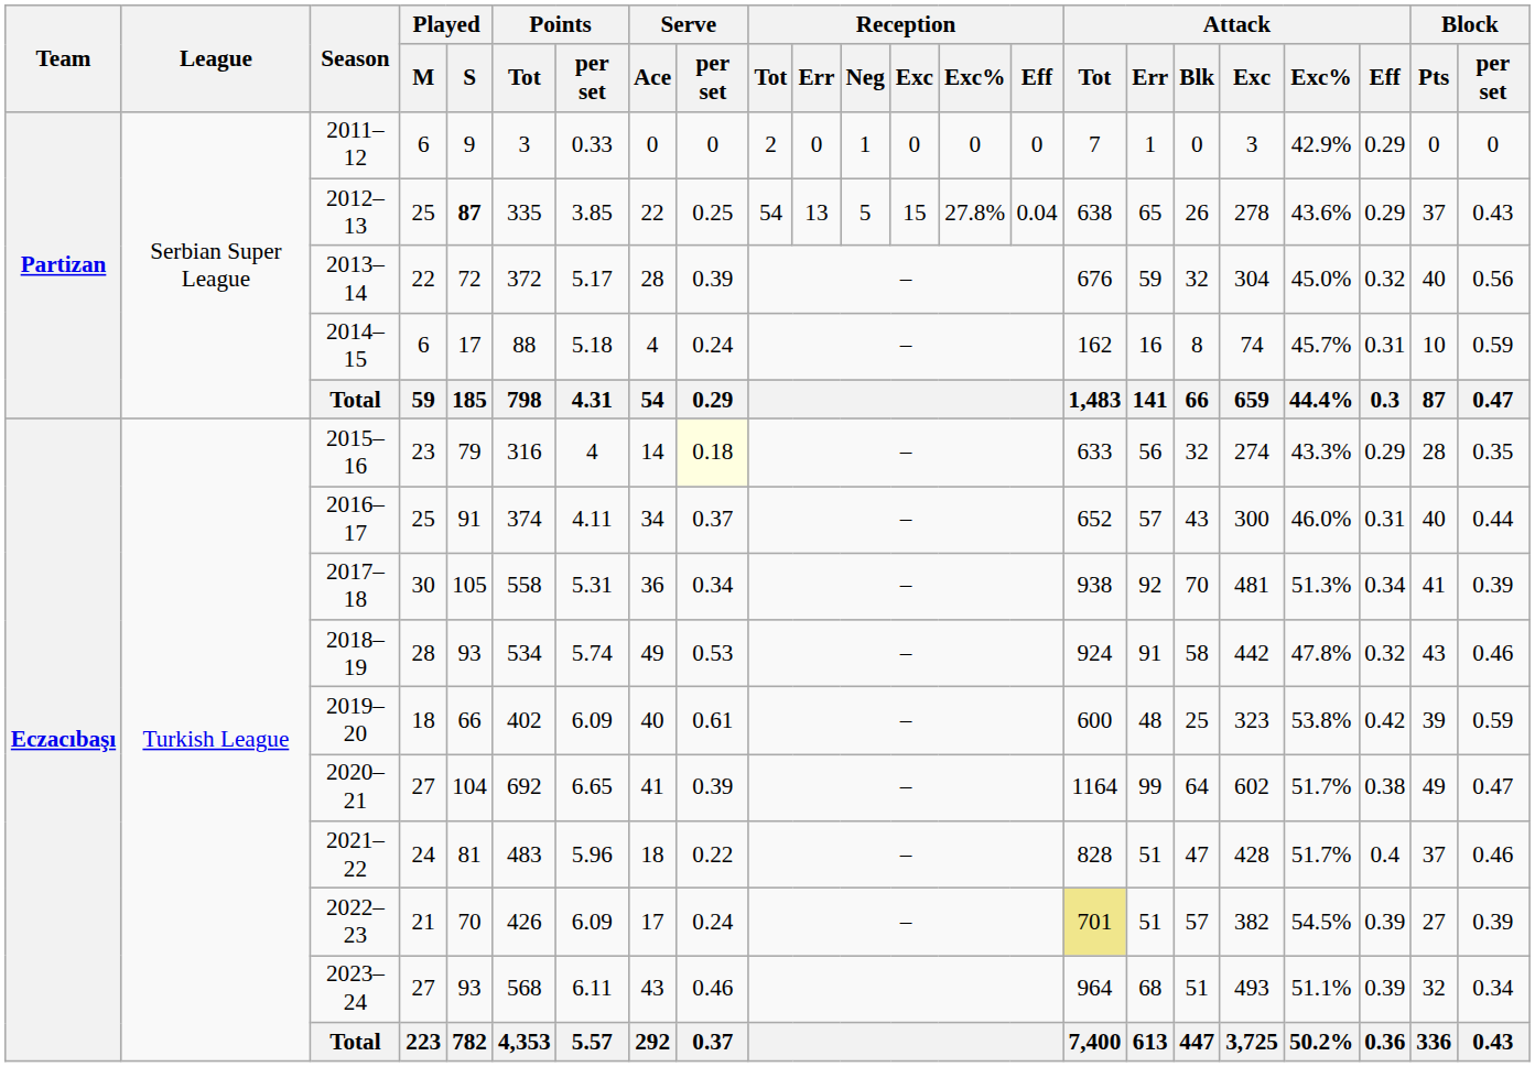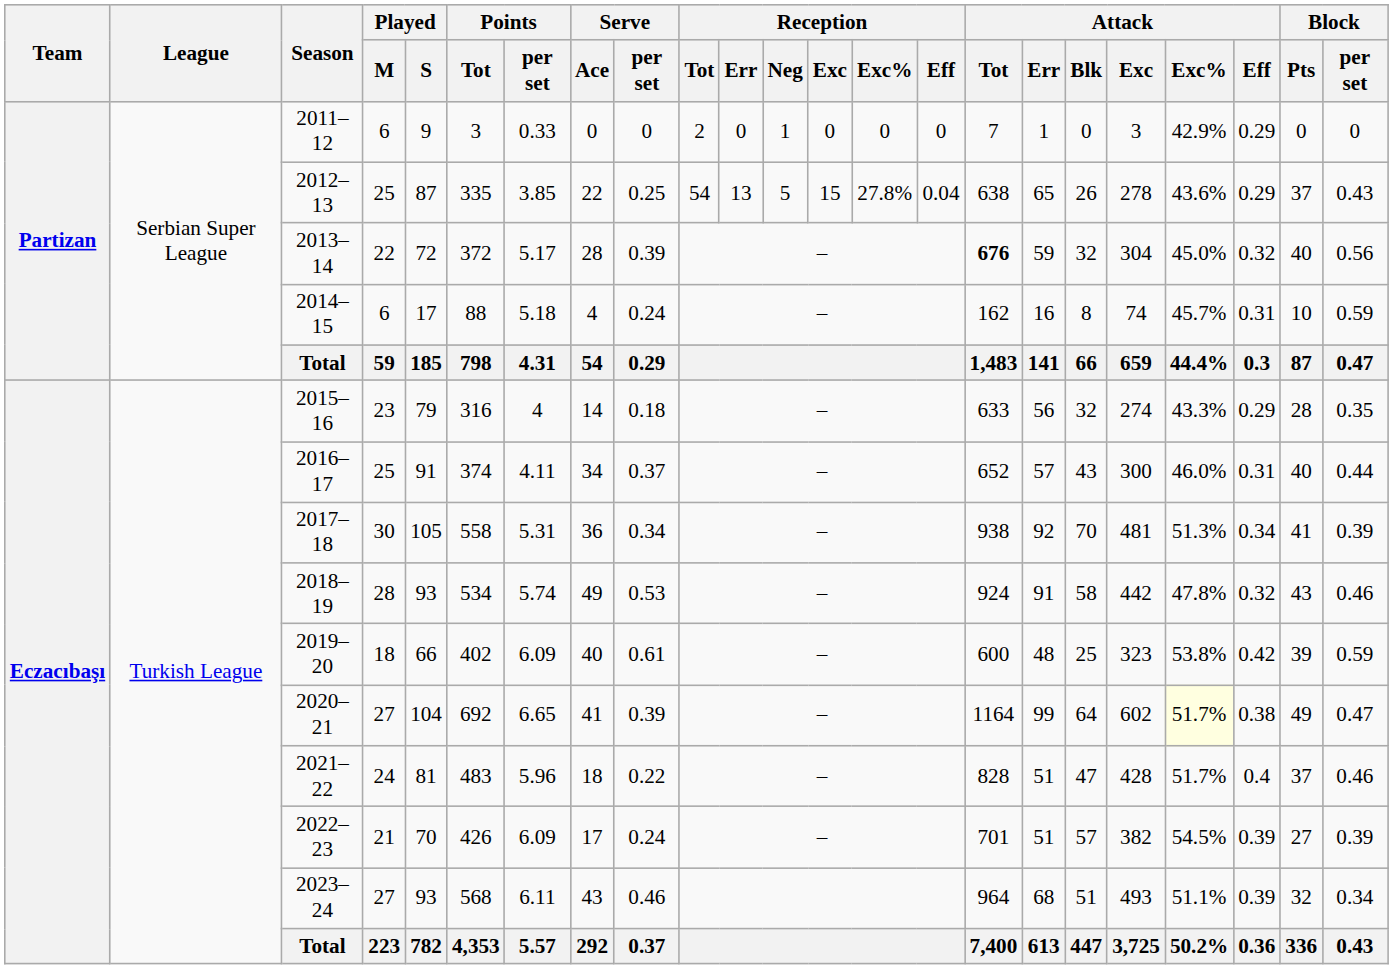2012–13 | Played / S: bold -> normal
2013–14 | Attack / Tot: normal -> bold
2015–16 | Serve / per set: lightyellow background -> no background
2020–21 | Attack / Exc%: no background -> lightyellow background
2022–23 | Attack / Tot: khaki background -> no background
